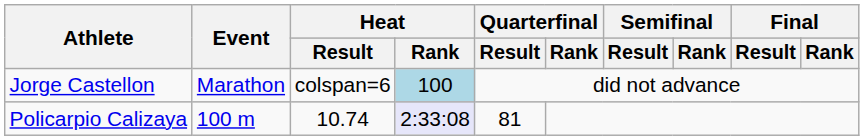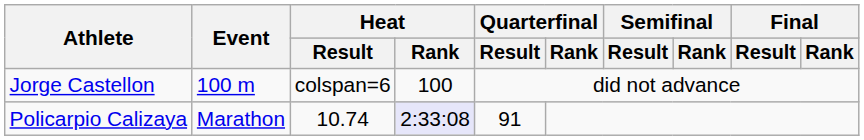Jorge Castellon | Event: Marathon -> 100 m
Jorge Castellon | Heat / Rank: lightblue background -> no background
Policarpio Calizaya | Event: 100 m -> Marathon
Policarpio Calizaya | Quarterfinal / Result: 81 -> 91
